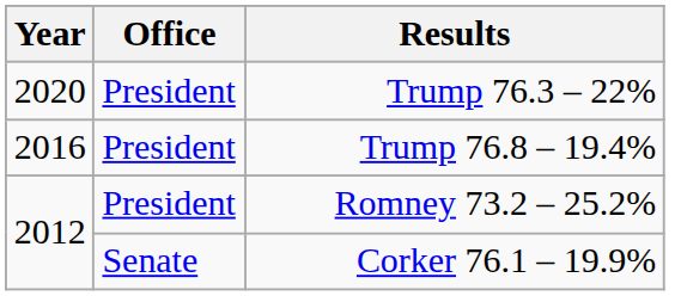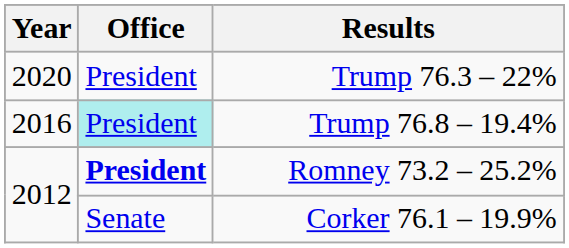Trump 76.8 – 19.4% | Office: no background -> paleturquoise background
Romney 73.2 – 25.2% | Office: normal -> bold
